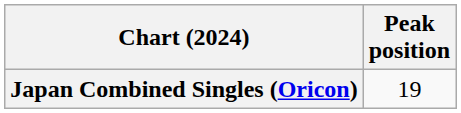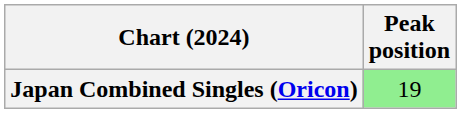row 2 | Peak position: no background -> lightgreen background
